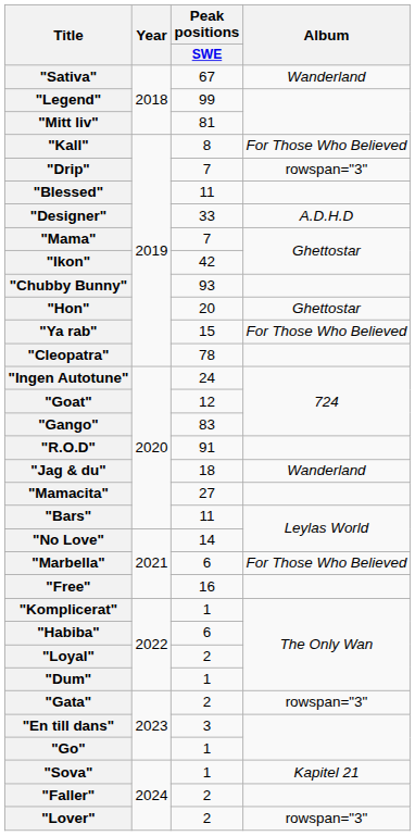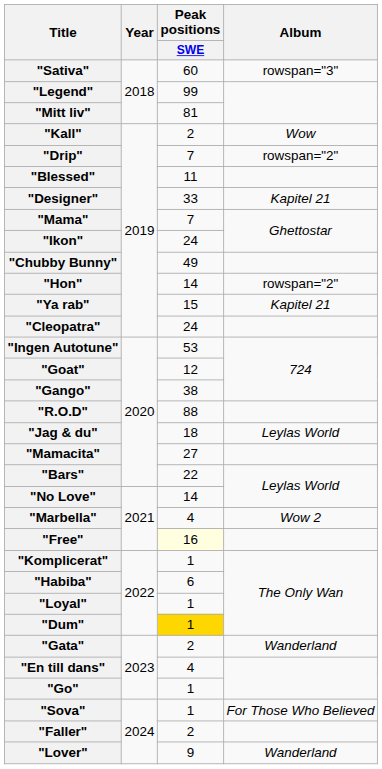"Sativa" | Peak positions / SWE: 67 -> 60
"Sativa" | Album: Wanderland -> rowspan="3"
"Kall" | Peak positions / SWE: 8 -> 2
"Kall" | Album: For Those Who Believed -> Wow
"Drip" | Album: rowspan="3" -> rowspan="2"
"Designer" | Album: A.D.H.D -> Kapitel 21
"Ikon" | Peak positions / SWE: 42 -> 24
"Chubby Bunny" | Peak positions / SWE: 93 -> 49
"Hon" | Peak positions / SWE: 20 -> 14
"Hon" | Album: Ghettostar -> rowspan="2"
"Ya rab" | Album: For Those Who Believed -> Kapitel 21
"Cleopatra" | Peak positions / SWE: 78 -> 24
"Ingen Autotune" | Peak positions / SWE: 24 -> 53
"Gango" | Peak positions / SWE: 83 -> 38
"R.O.D" | Peak positions / SWE: 91 -> 88
"Jag & du" | Album: Wanderland -> Leylas World
"Bars" | Peak positions / SWE: 11 -> 22
"Marbella" | Peak positions / SWE: 6 -> 4
"Marbella" | Album: For Those Who Believed -> Wow 2
"Free" | Peak positions / SWE: no background -> lightyellow background
"Loyal" | Peak positions / SWE: 2 -> 1
"Dum" | Peak positions / SWE: no background -> gold background
"Gata" | Album: rowspan="3" -> Wanderland
"En till dans" | Peak positions / SWE: 3 -> 4
"Sova" | Album: Kapitel 21 -> For Those Who Believed
"Lover" | Peak positions / SWE: 2 -> 9
"Lover" | Album: rowspan="3" -> Wanderland
